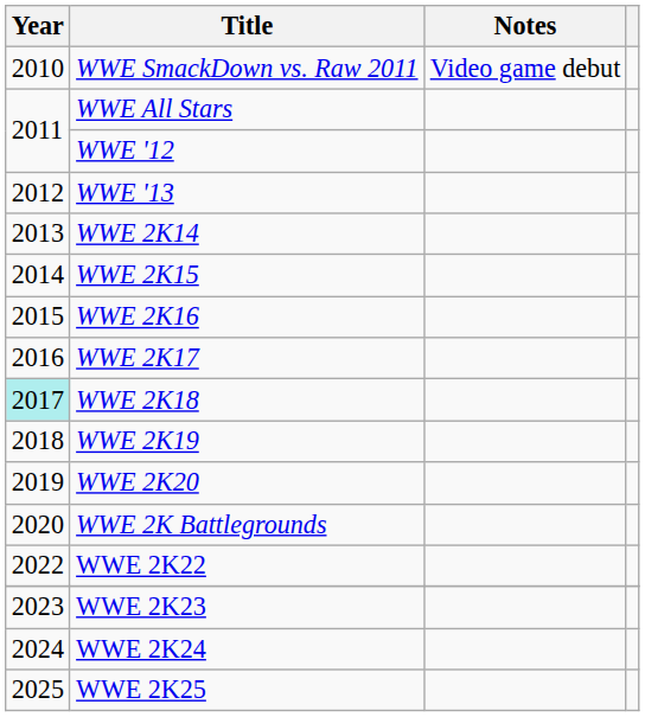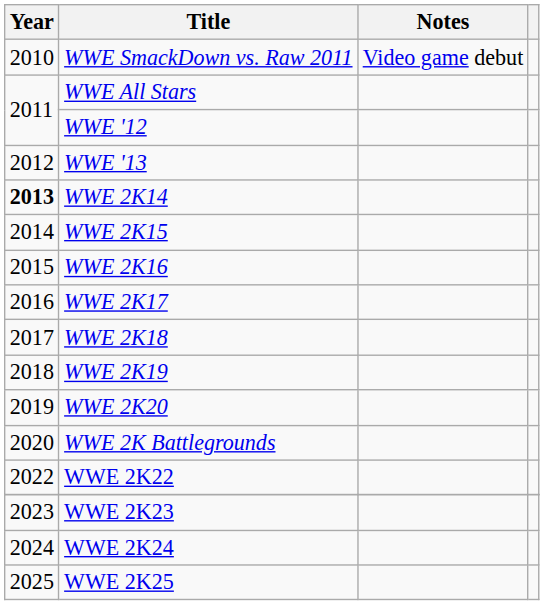WWE 2K14 | Year: normal -> bold
WWE 2K18 | Year: paleturquoise background -> no background
